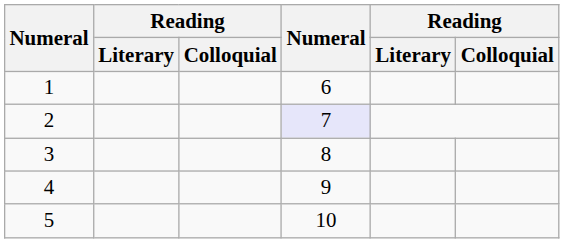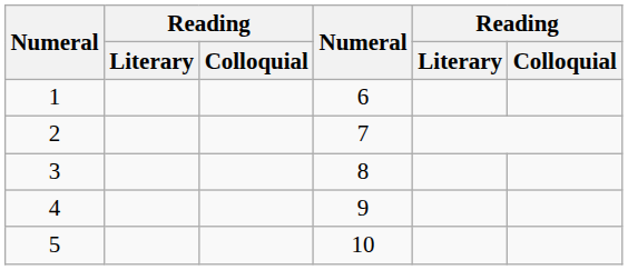2 | column 4: lavender background -> no background
